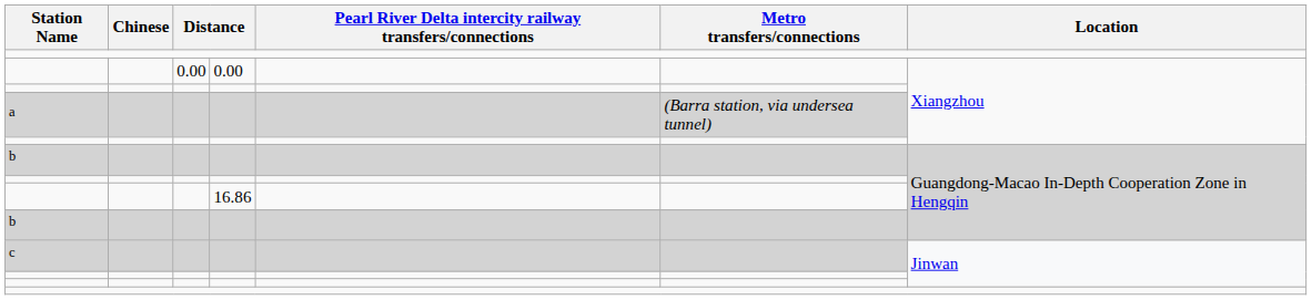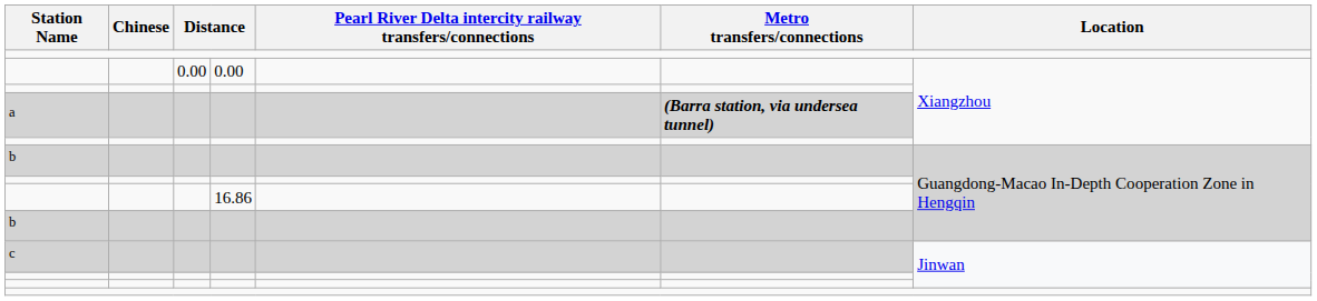a | Metro transfers/connections: normal -> bold
